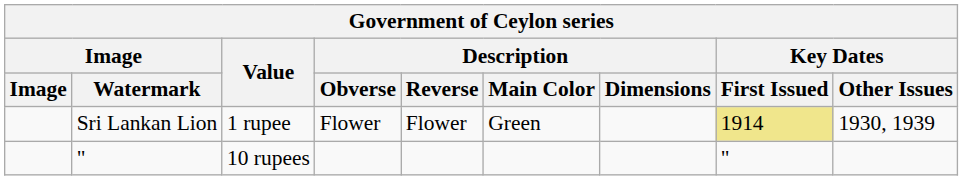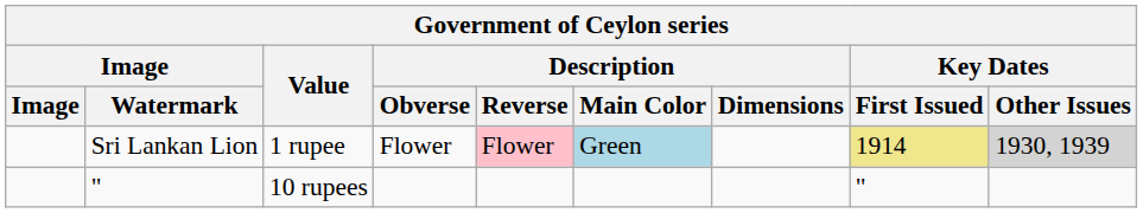Sri Lankan Lion | Description / Reverse: no background -> pink background
Sri Lankan Lion | Description / Main Color: no background -> lightblue background
Sri Lankan Lion | Key Dates / Other Issues: no background -> lightgrey background
